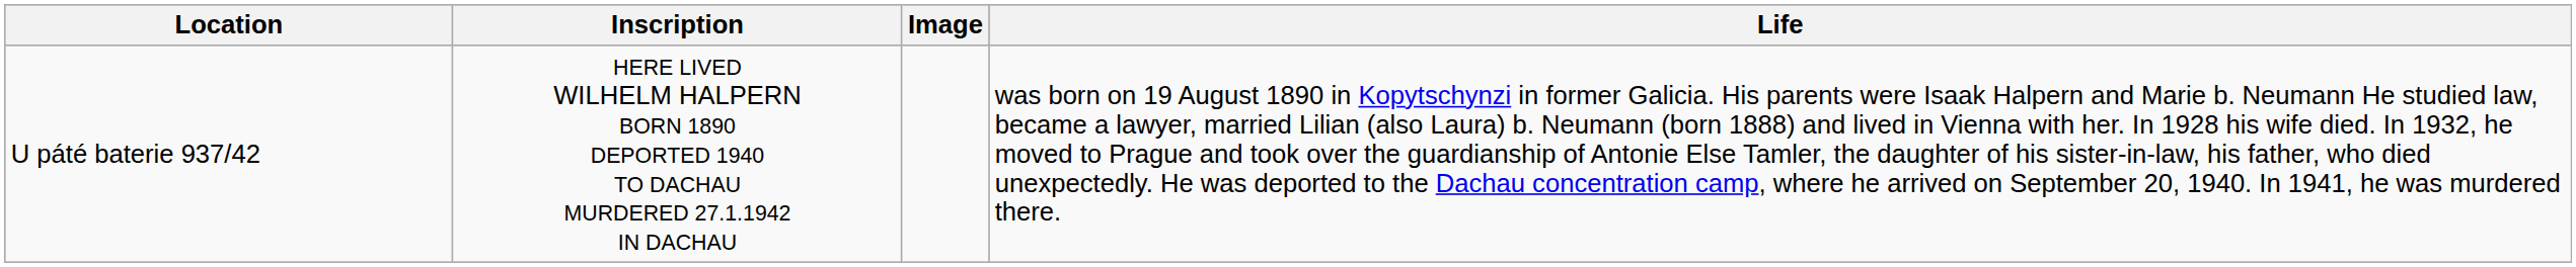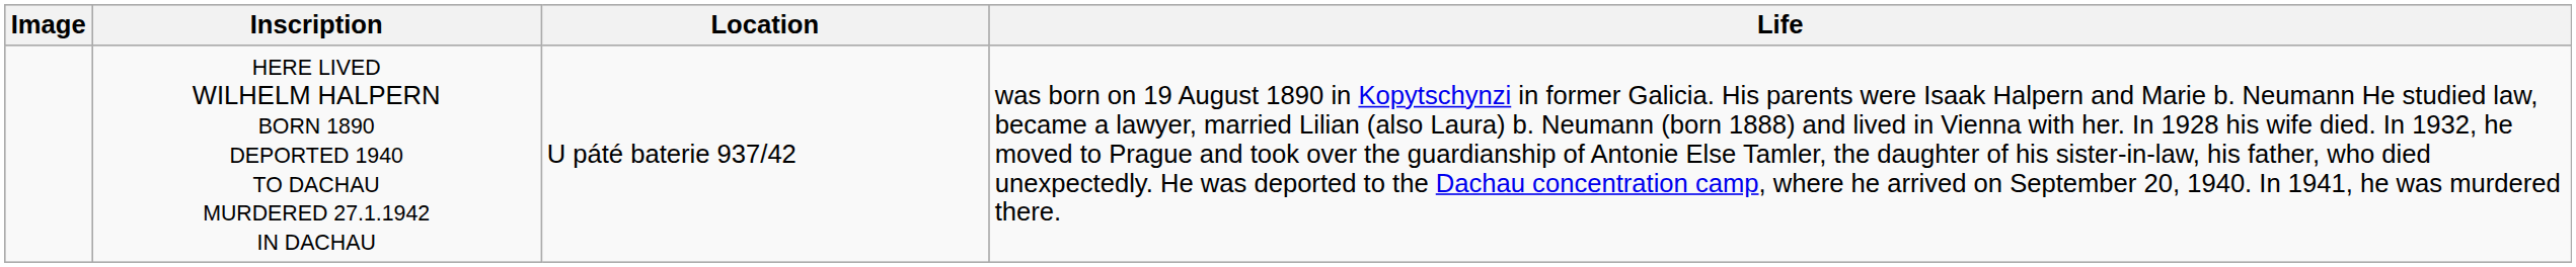columns swapped: Image <-> Location
